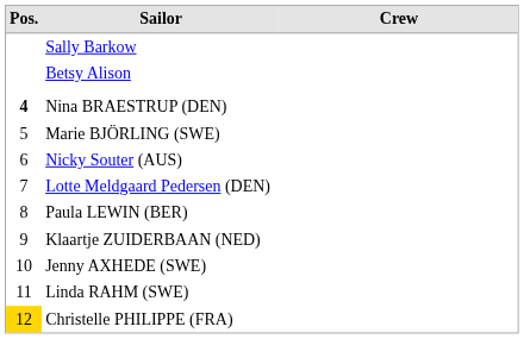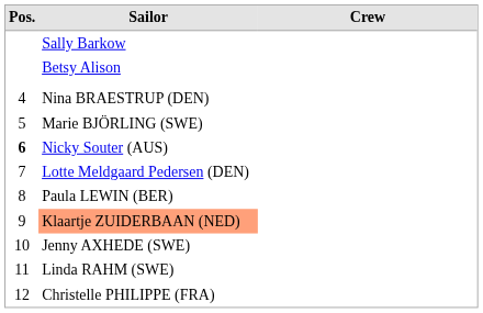Nina BRAESTRUP (DEN) | Pos.: bold -> normal
Nicky Souter (AUS) | Pos.: normal -> bold
Klaartje ZUIDERBAAN (NED) | Sailor: no background -> lightsalmon background
Christelle PHILIPPE (FRA) | Pos.: gold background -> no background
